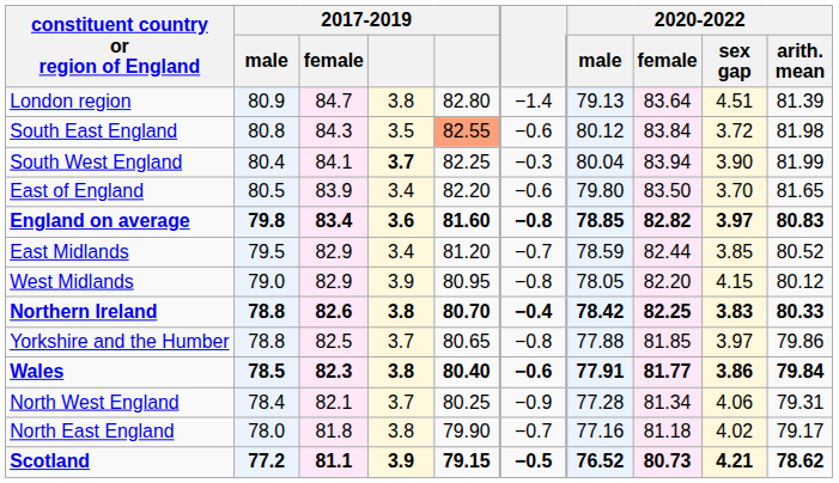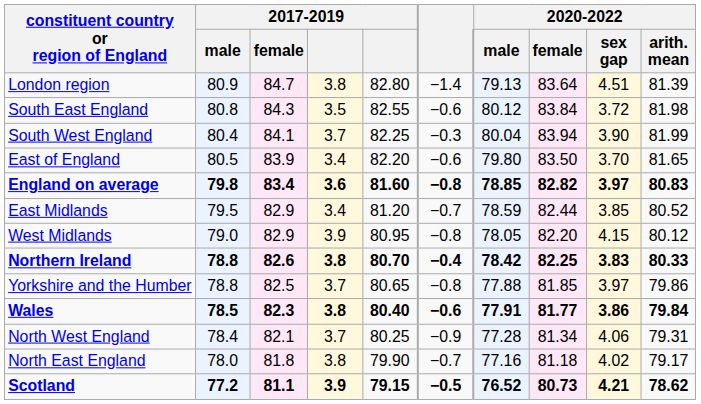South East England | column 5: lightsalmon background -> no background
South West England | column 4: bold -> normal
